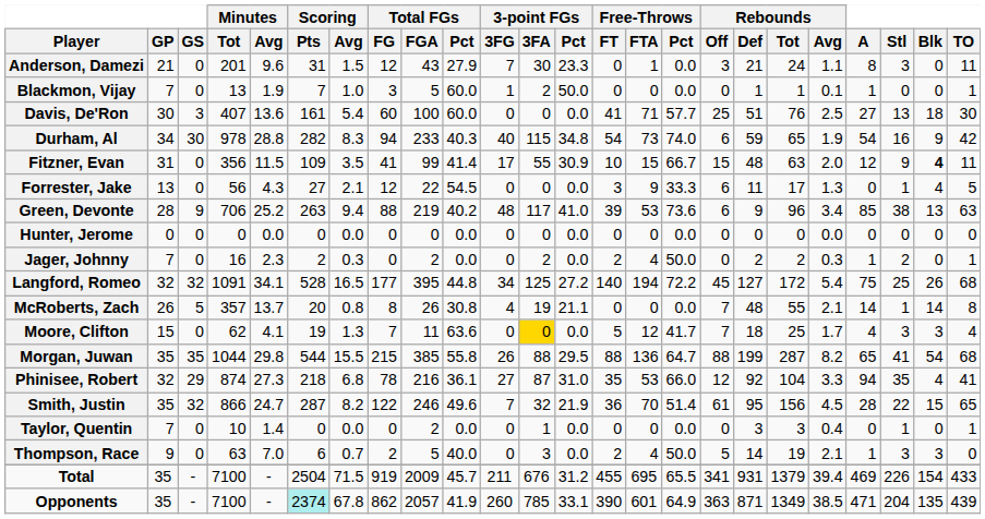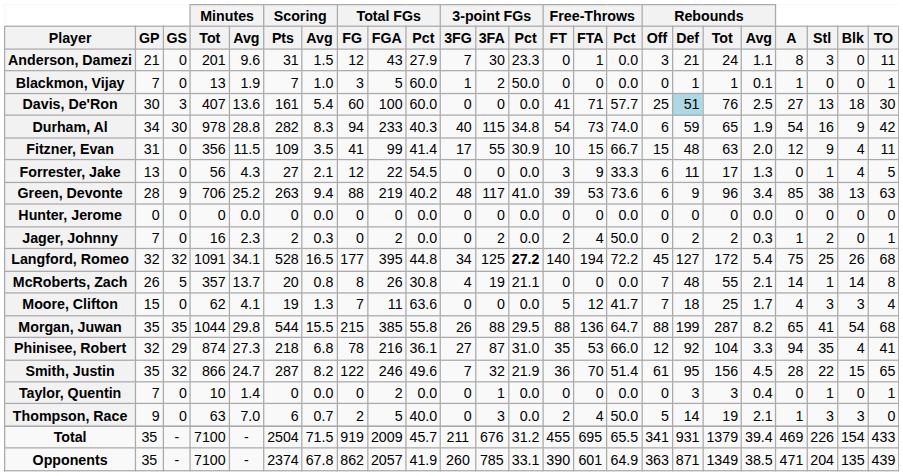Davis, De'Ron | Rebounds / Def: no background -> lightblue background
Fitzner, Evan | Blk: bold -> normal
Langford, Romeo | 3-point FGs / Pct: normal -> bold
Moore, Clifton | 3-point FGs / 3FA: gold background -> no background
Opponents | Scoring / Pts: paleturquoise background -> no background
